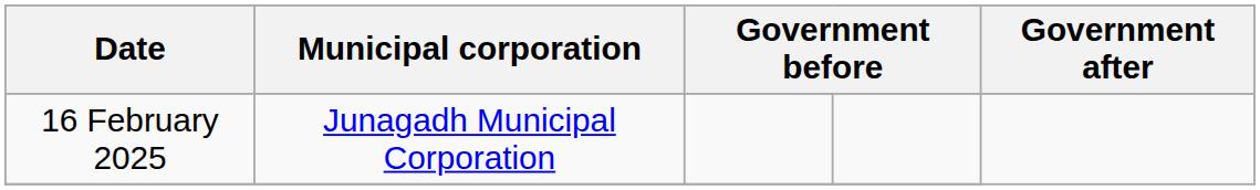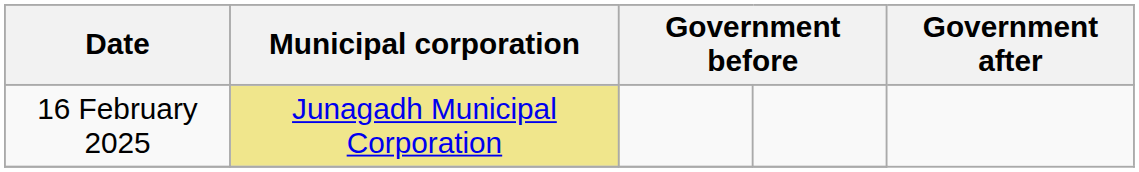16 February 2025 | Municipal corporation: no background -> khaki background
